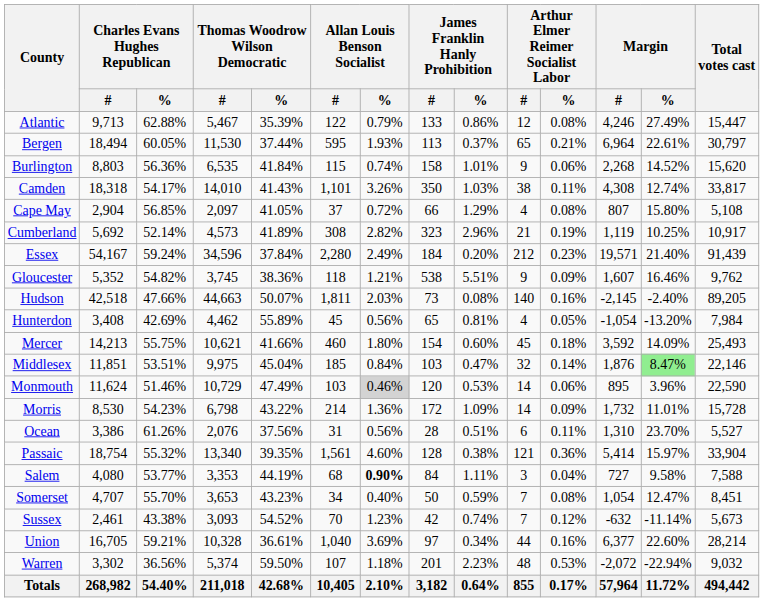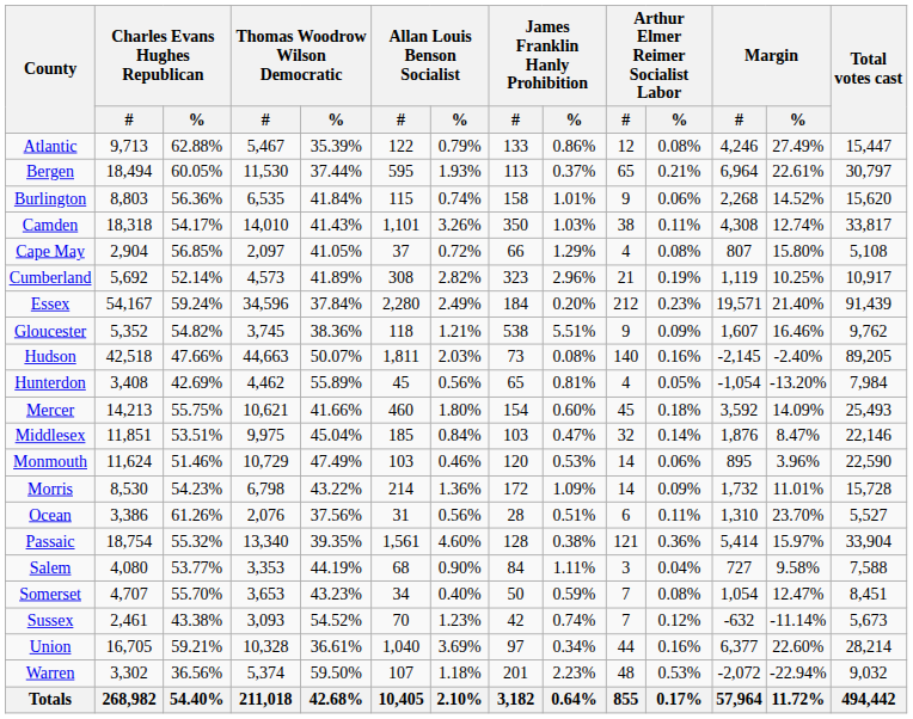Middlesex | Margin / %: lightgreen background -> no background
Monmouth | Allan Louis Benson Socialist / %: lightgrey background -> no background
Salem | Allan Louis Benson Socialist / %: bold -> normal
